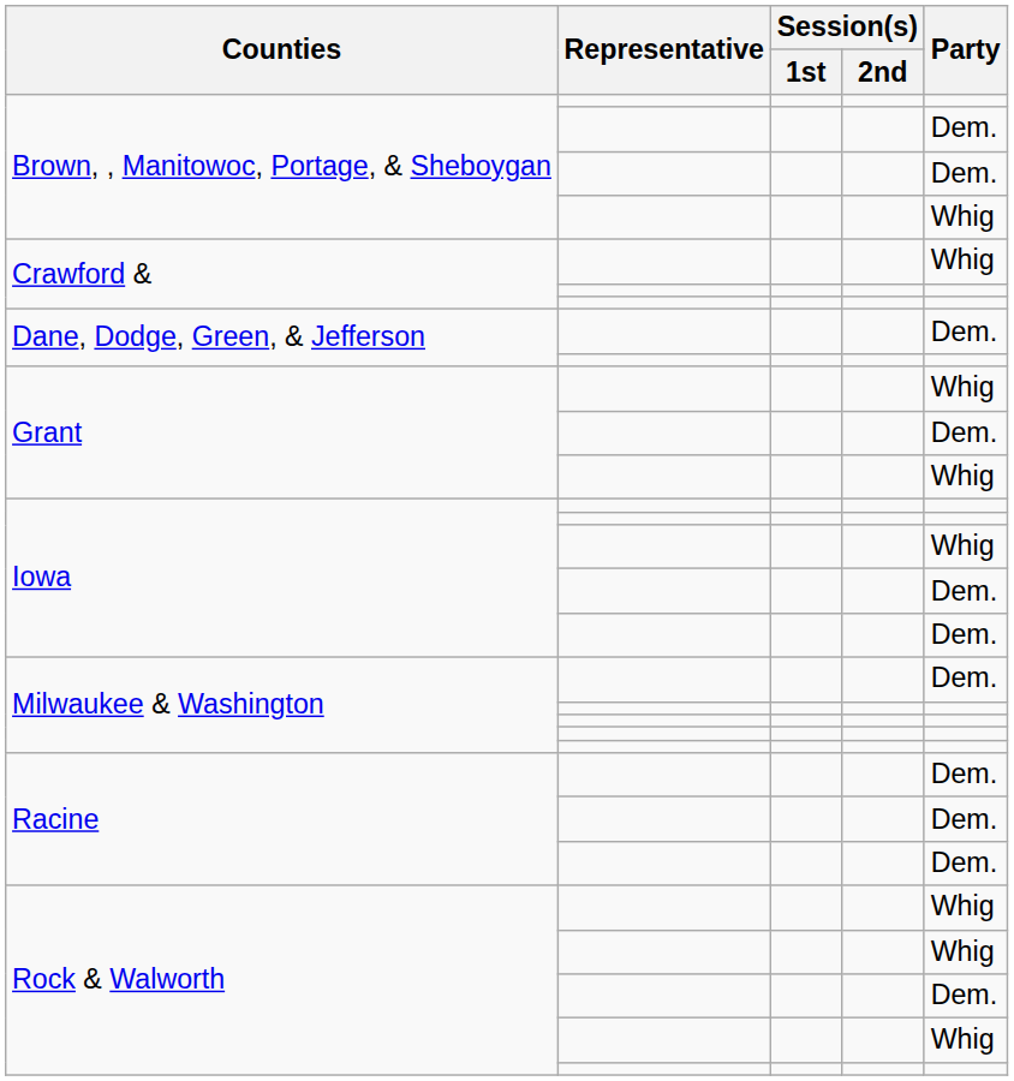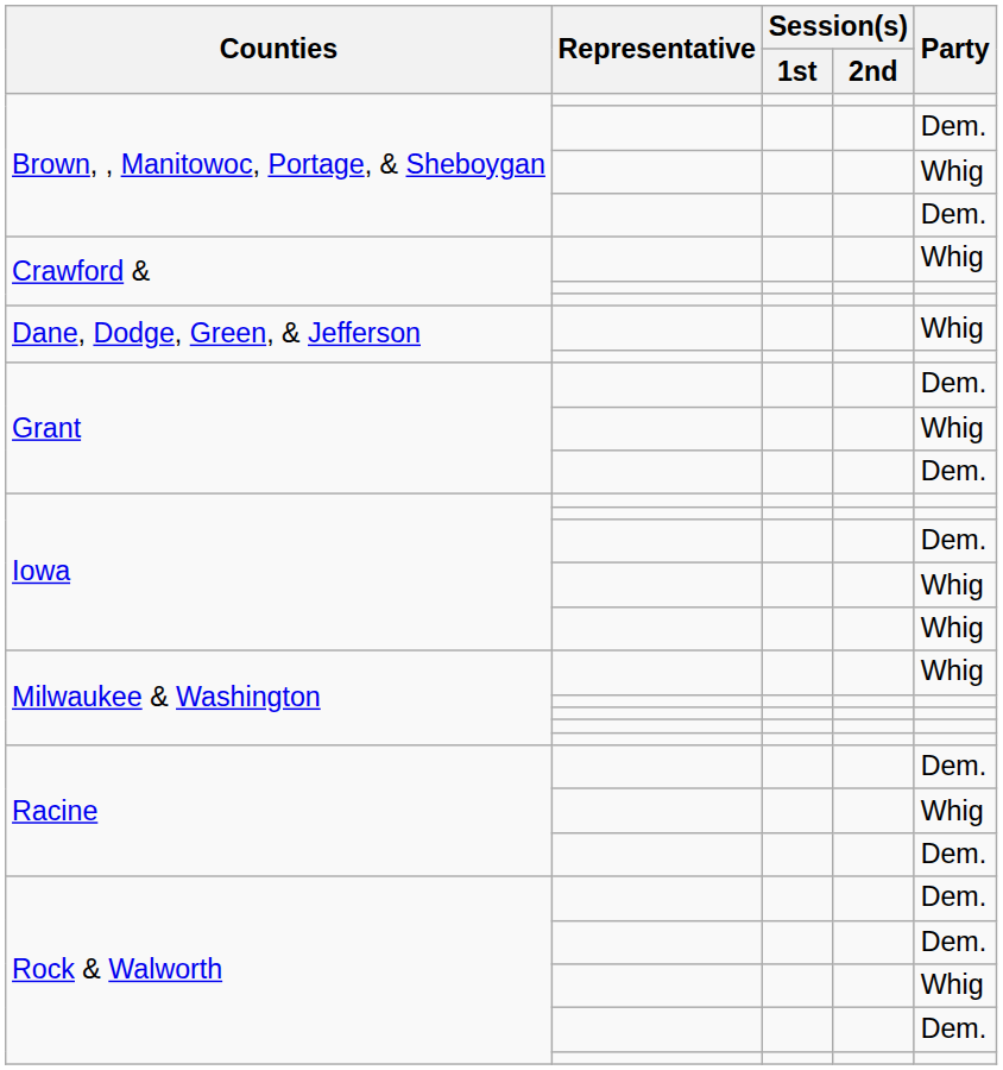row 5 | Party: Dem. -> Whig
row 6 | Party: Whig -> Dem.
row 10 | Party: Dem. -> Whig
row 12 | Party: Whig -> Dem.
row 13 | Party: Dem. -> Whig
row 14 | Party: Whig -> Dem.
row 17 | Party: Whig -> Dem.
row 18 | Party: Dem. -> Whig
row 19 | Party: Dem. -> Whig
row 20 | Party: Dem. -> Whig
row 26 | Party: Dem. -> Whig
row 28 | Party: Whig -> Dem.
row 29 | Party: Whig -> Dem.
row 30 | Party: Dem. -> Whig
row 31 | Party: Whig -> Dem.
